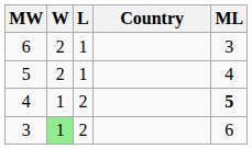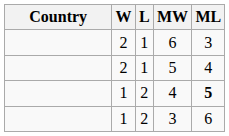columns swapped: Country <-> MW
row 5 | W: lightgreen background -> no background
